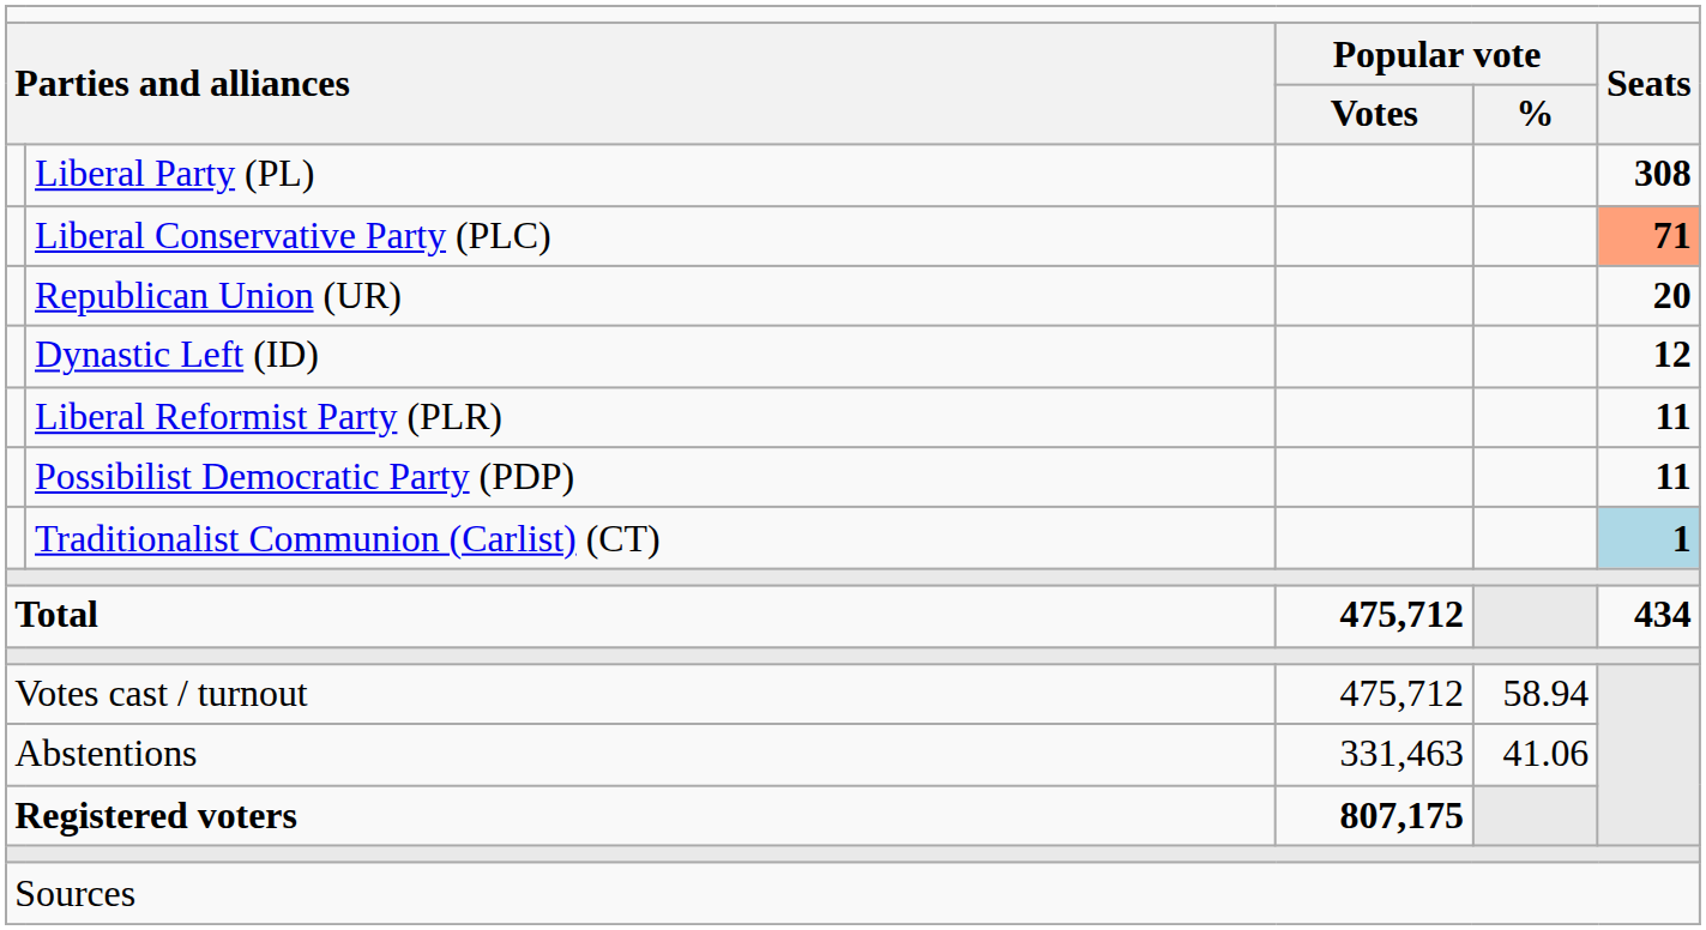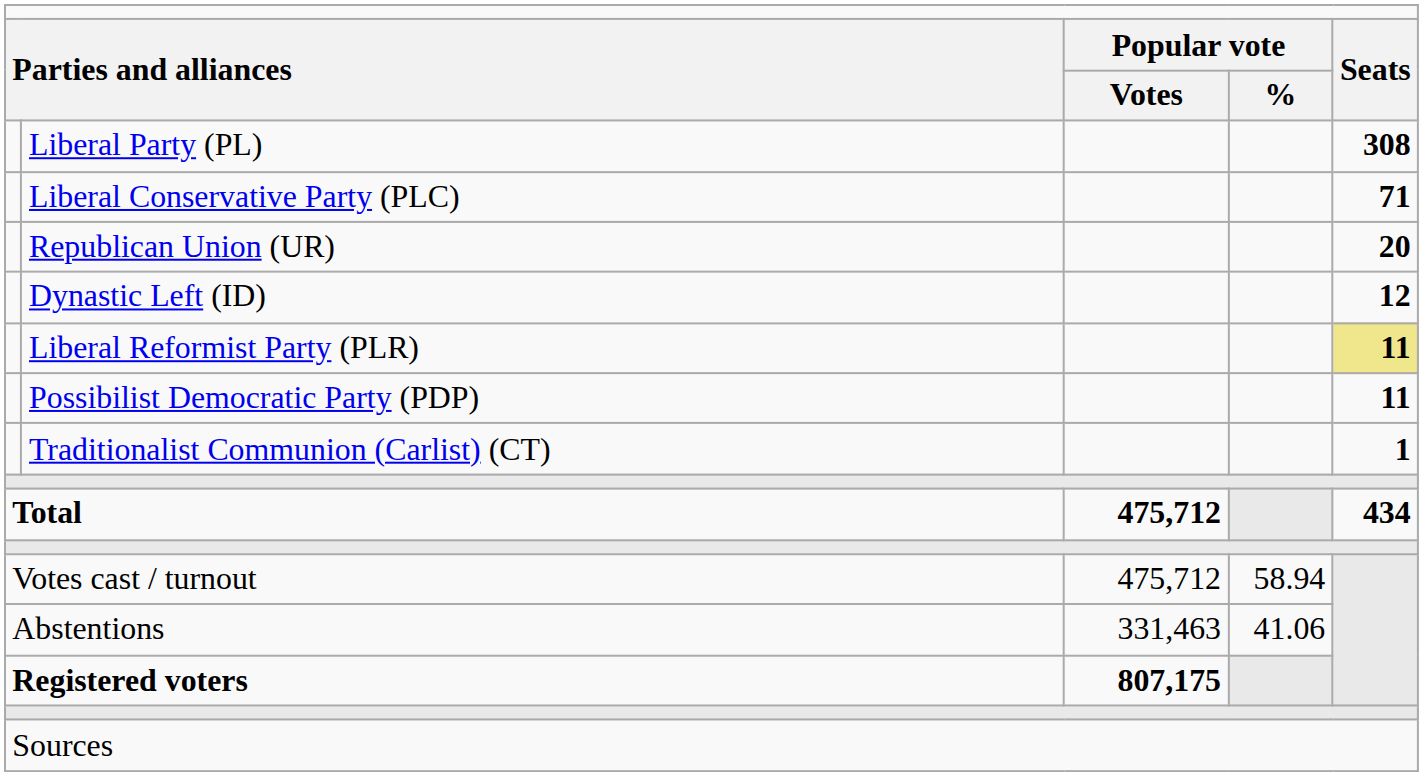Liberal Conservative Party (PLC) | column 5: lightsalmon background -> no background
Liberal Reformist Party (PLR) | column 5: no background -> khaki background
Traditionalist Communion (Carlist) (CT) | column 5: lightblue background -> no background
